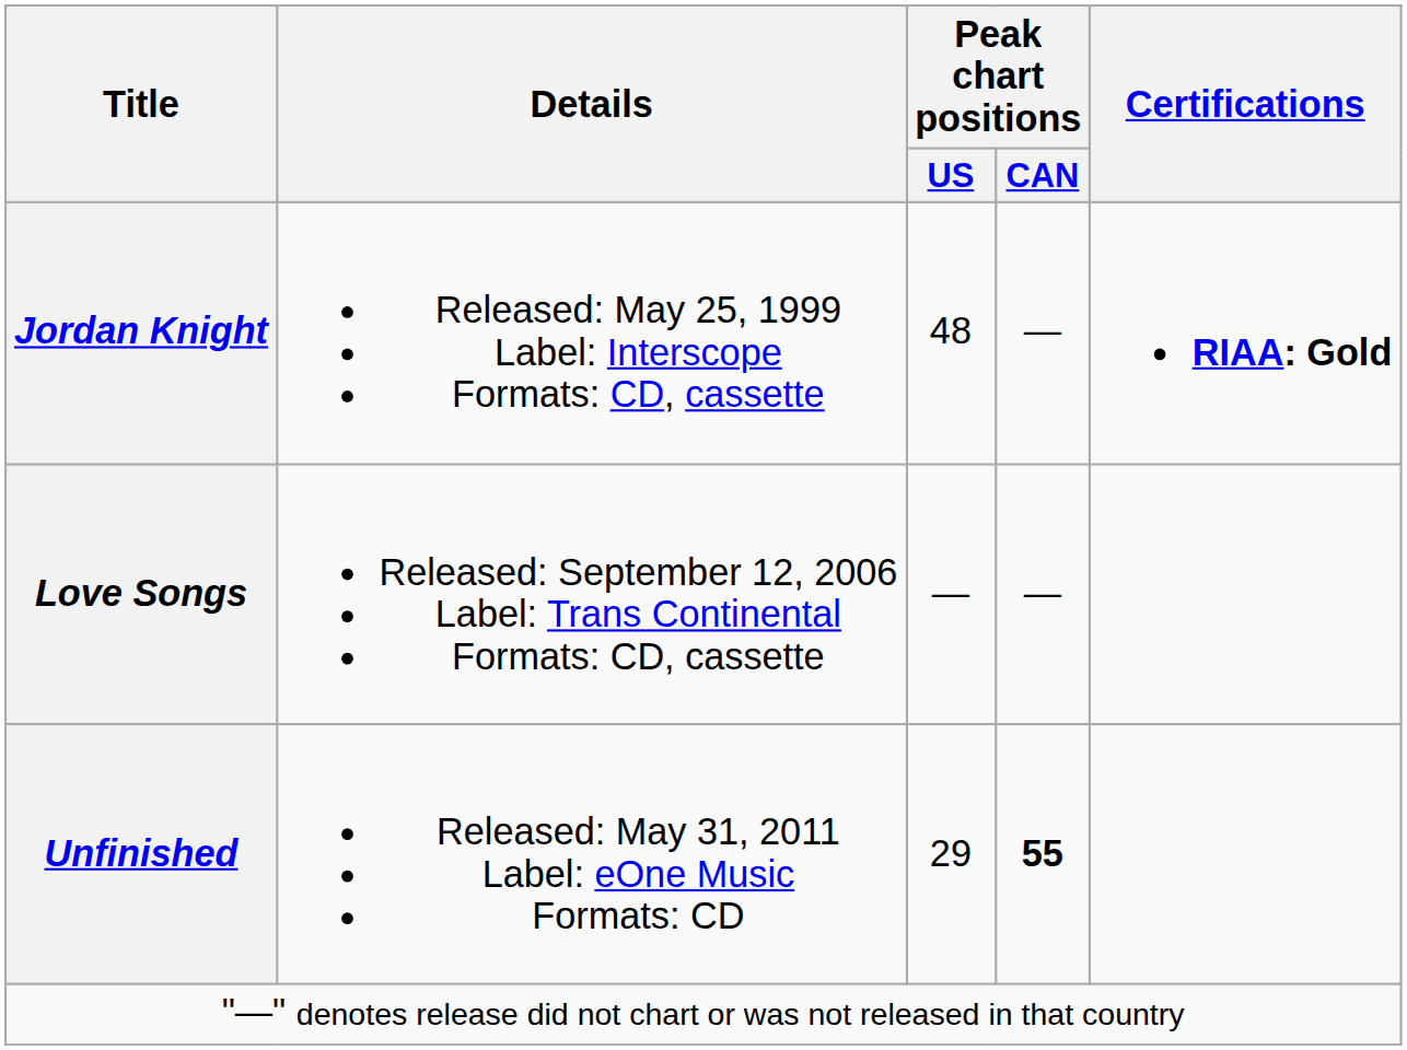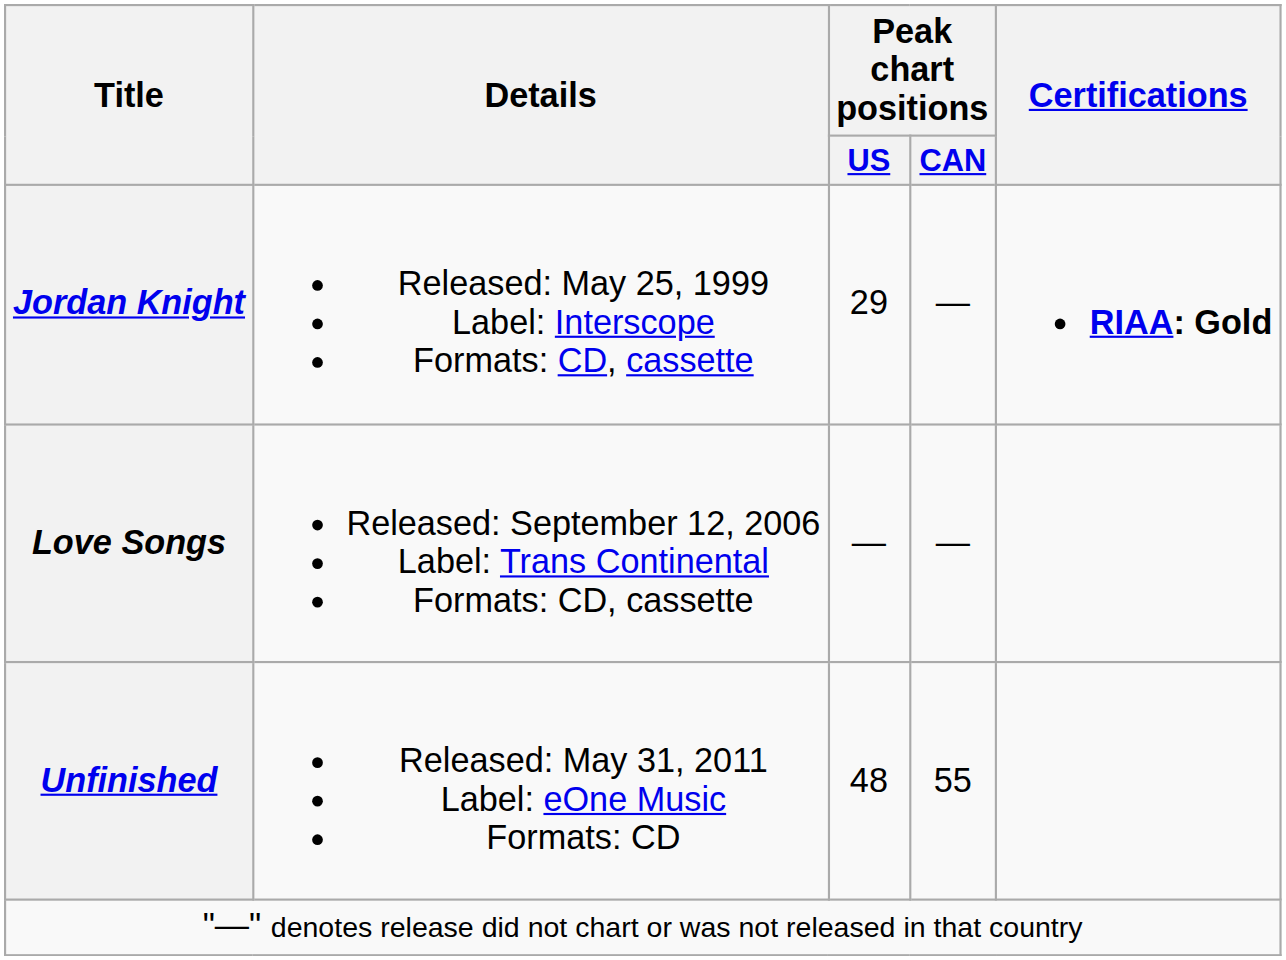Jordan Knight | Peak chart positions / US: 48 -> 29
Unfinished | Peak chart positions / US: 29 -> 48
Unfinished | Peak chart positions / CAN: bold -> normal
